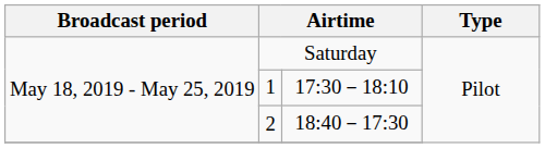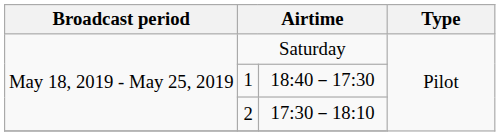1 | column 3: 17:30－18:10 -> 18:40－17:30
2 | column 3: 18:40－17:30 -> 17:30－18:10
